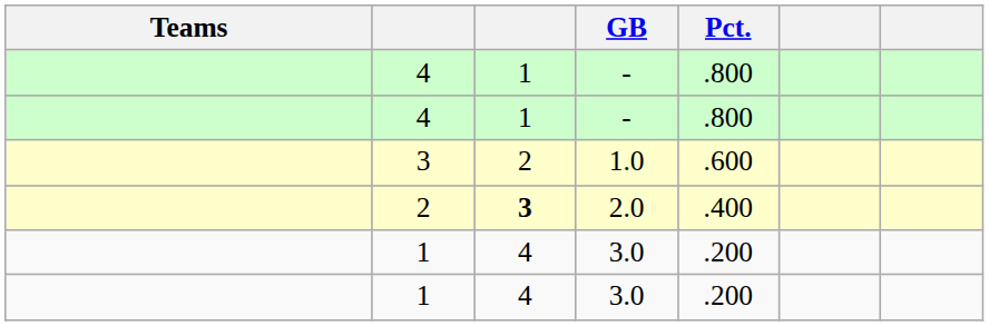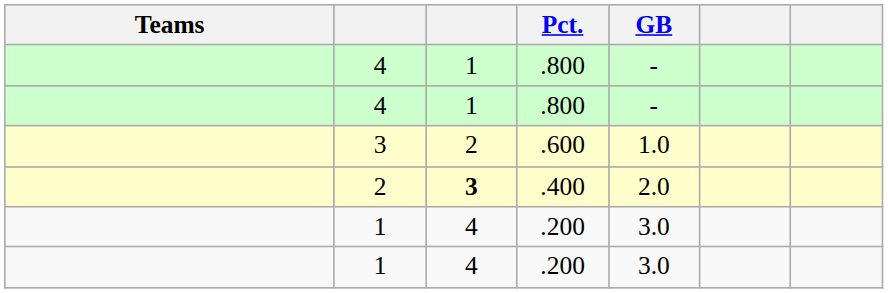columns swapped: Pct. <-> GB
